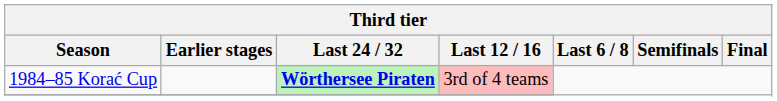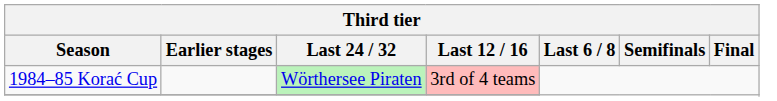1984–85 Korać Cup | Last 24 / 32: bold -> normal
